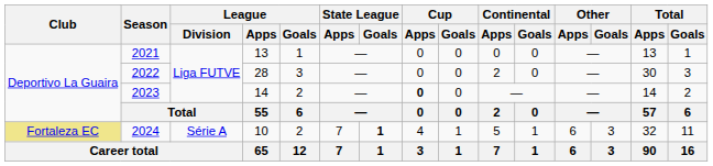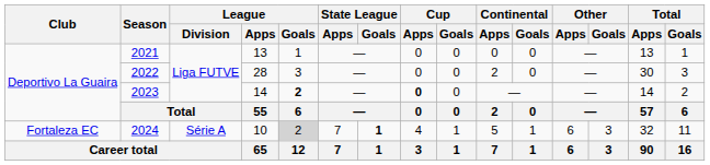2023 | League / Goals: normal -> bold
2024 | Club: khaki background -> no background
2024 | League / Goals: no background -> lightgrey background
